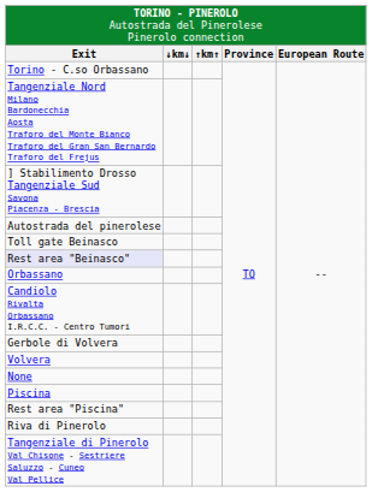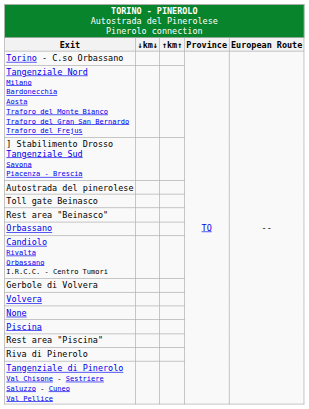Rest area "Beinasco" | column 1: lavender background -> no background
